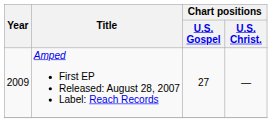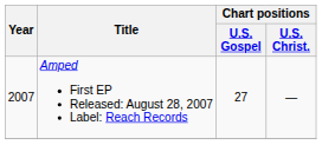row 3 | Year: 2009 -> 2007
